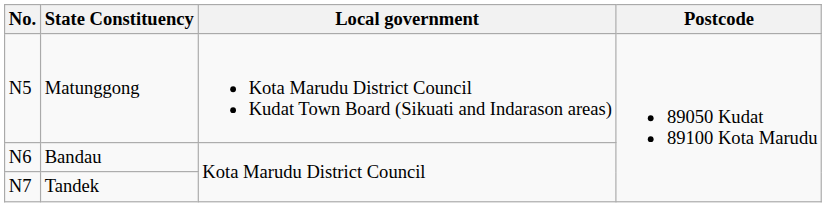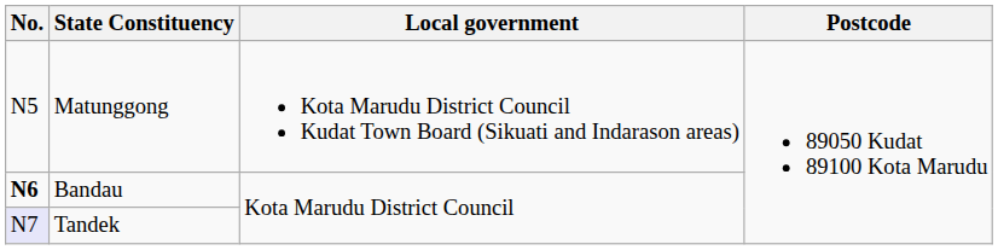Bandau | No.: normal -> bold
Tandek | No.: no background -> lavender background
